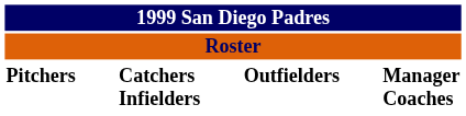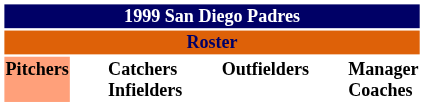Pitchers | column 1: no background -> lightsalmon background
